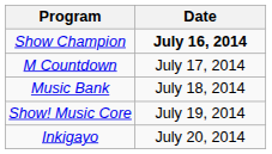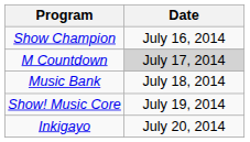Show Champion | Date: bold -> normal
M Countdown | Date: no background -> lightgrey background
